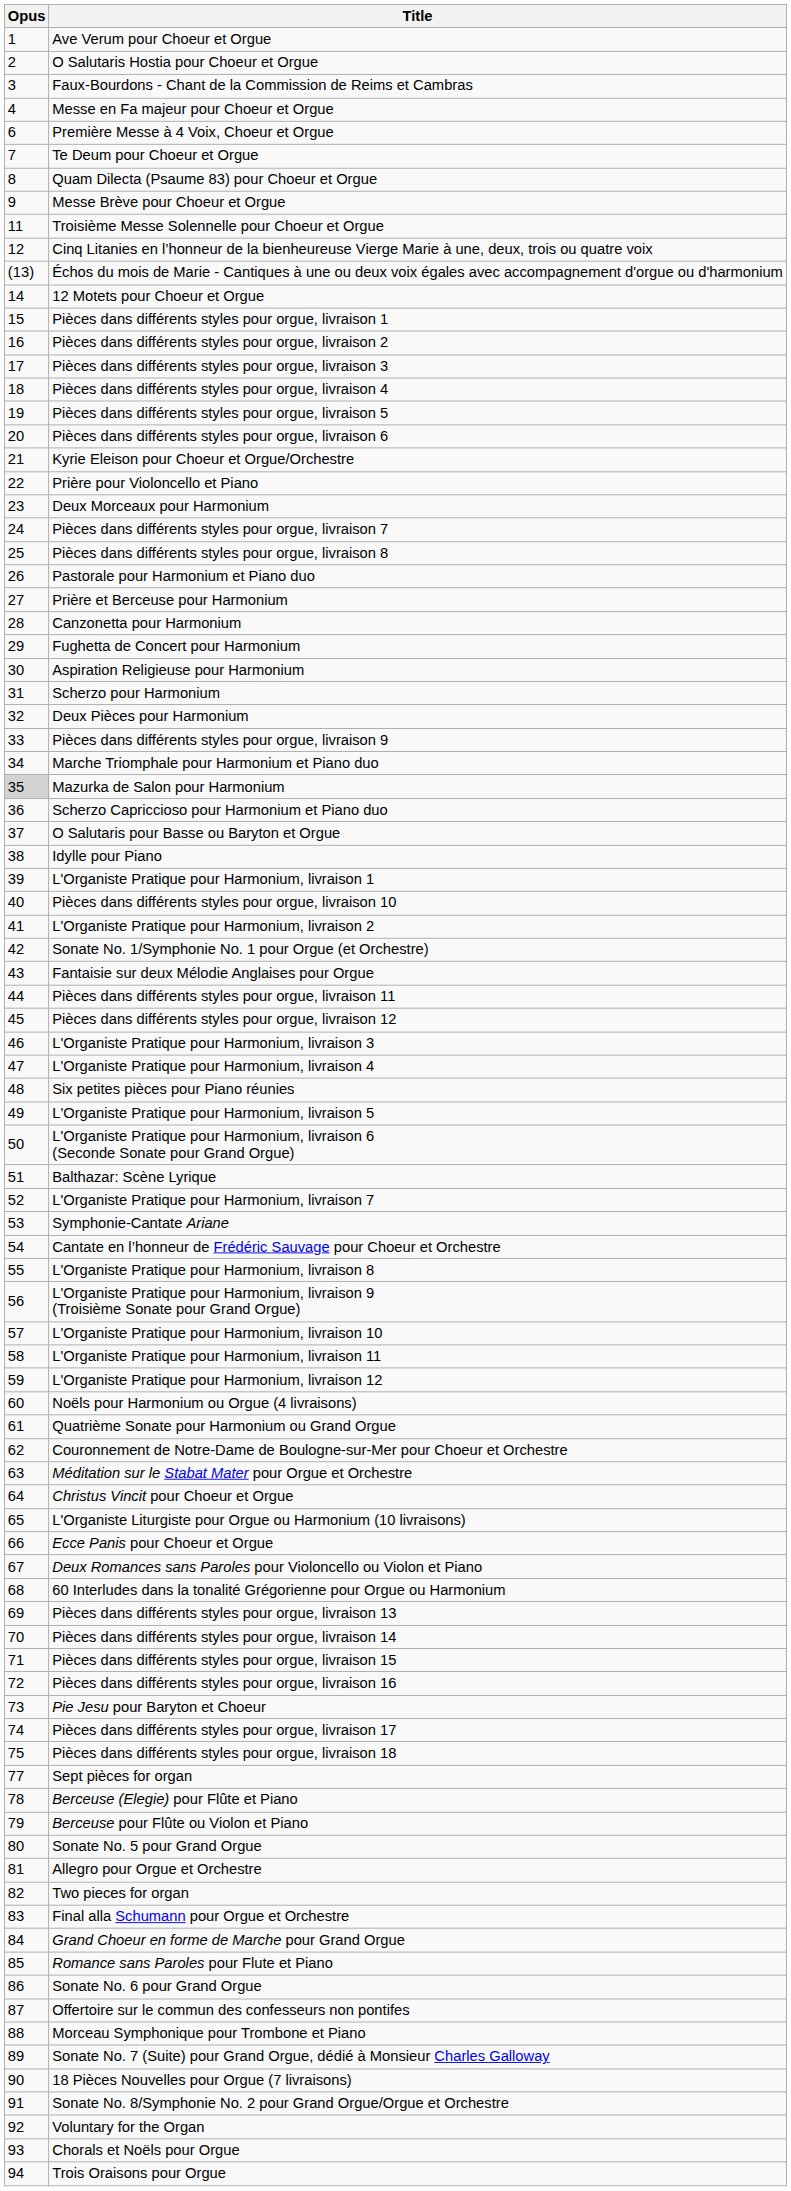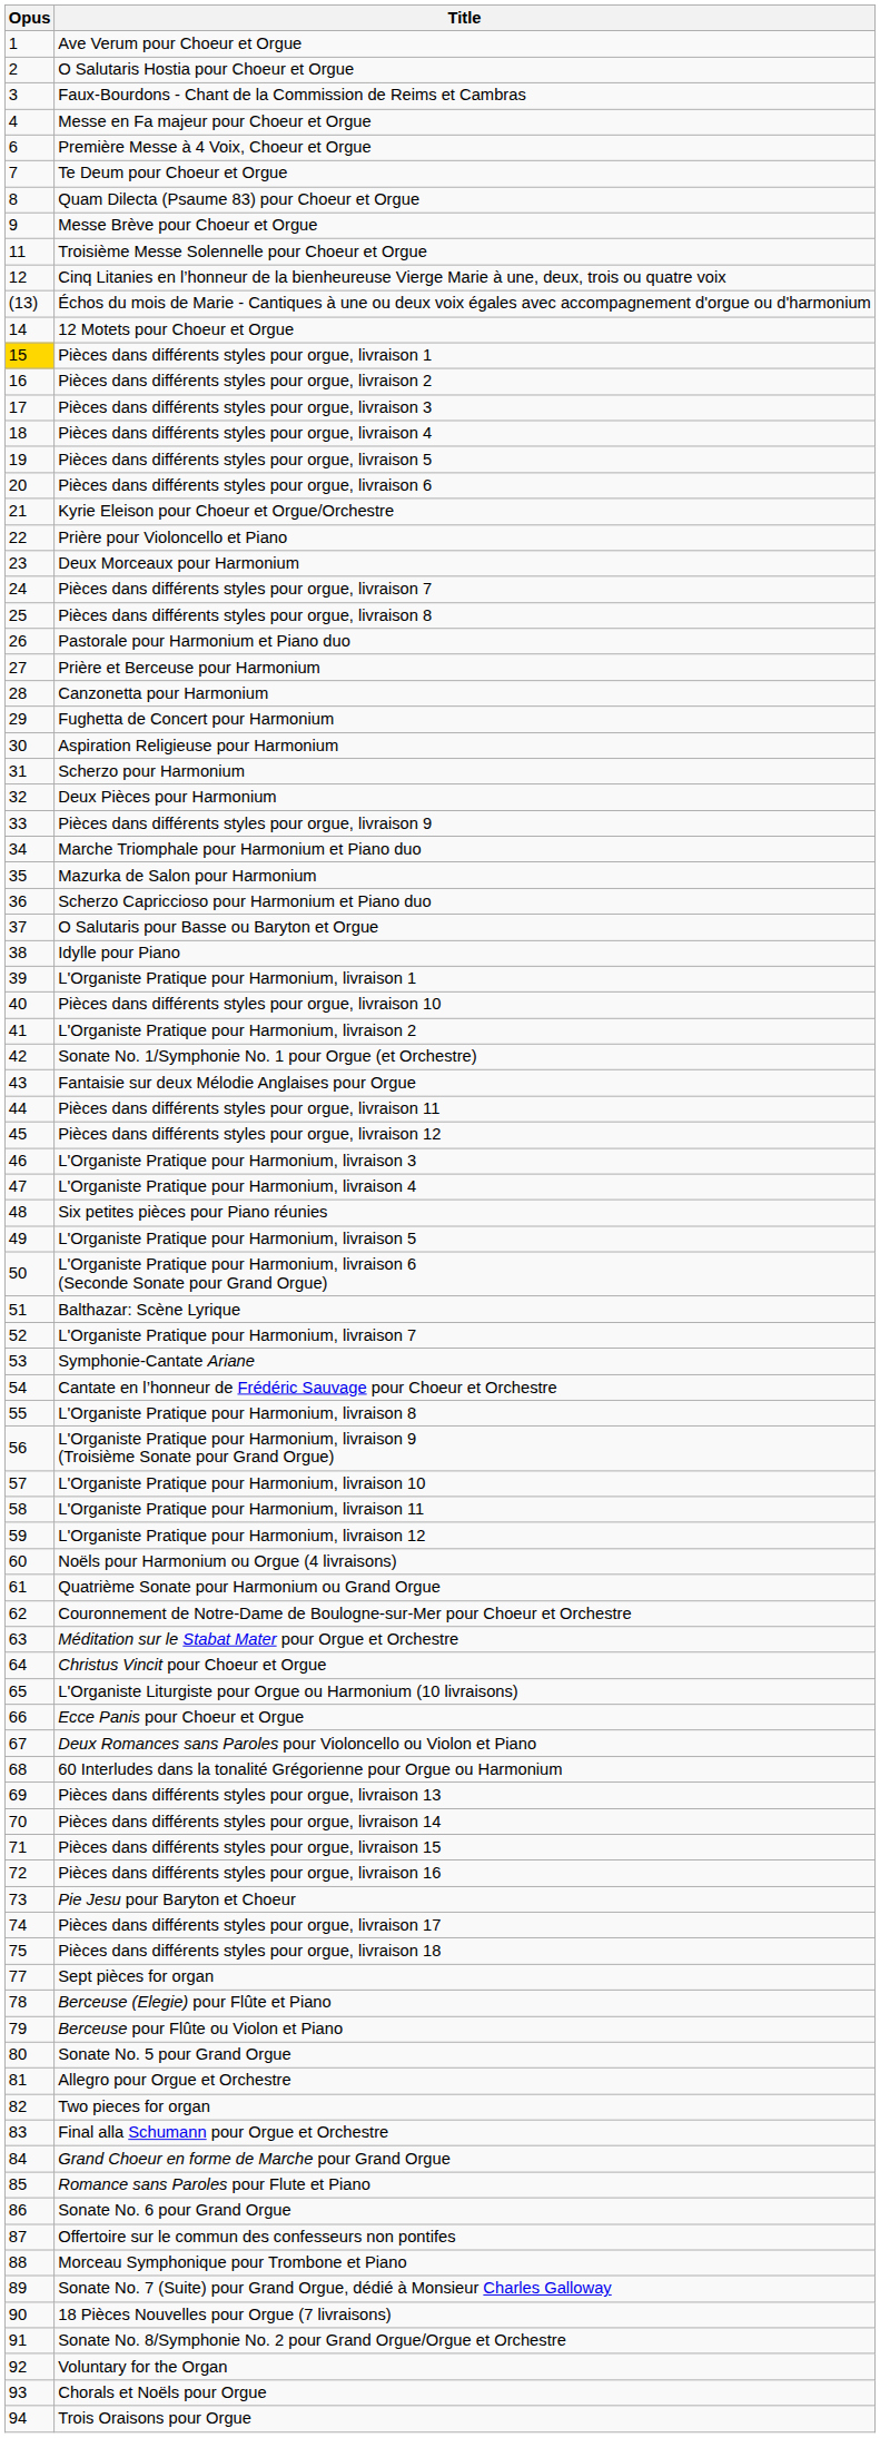Pièces dans différents styles pour orgue, livraison 1 | Opus: no background -> gold background
Mazurka de Salon pour Harmonium | Opus: lightgrey background -> no background
